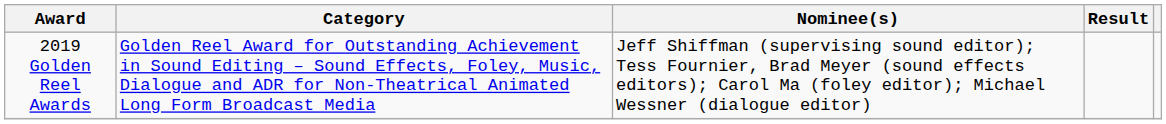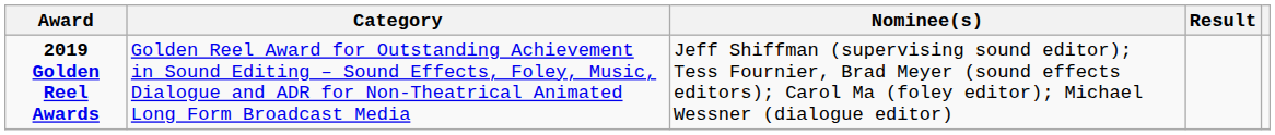2019 Golden Reel Awards | Award: normal -> bold
